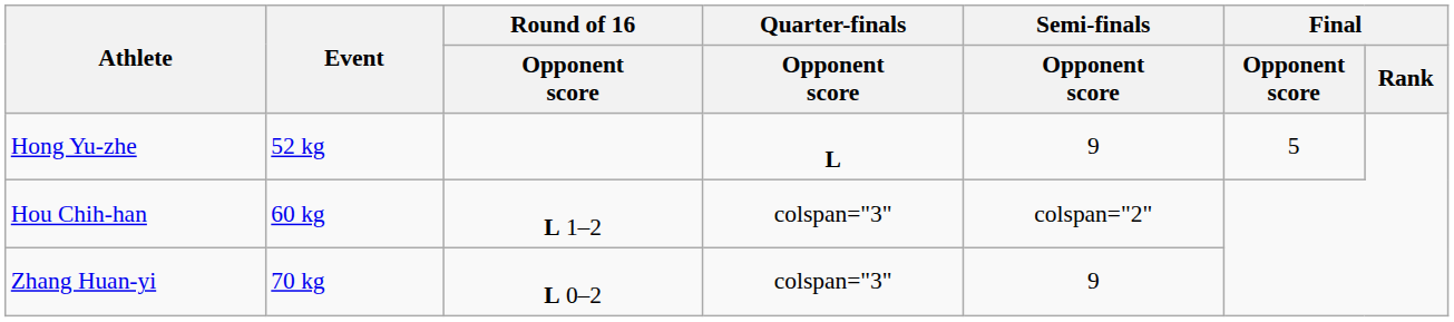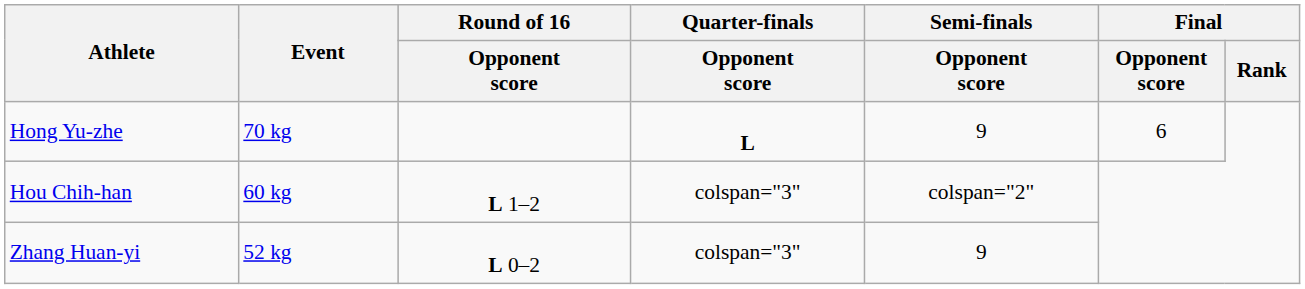Hong Yu-zhe | Event: 52 kg -> 70 kg
Hong Yu-zhe | Final / Opponent score: 5 -> 6
Zhang Huan-yi | Event: 70 kg -> 52 kg
